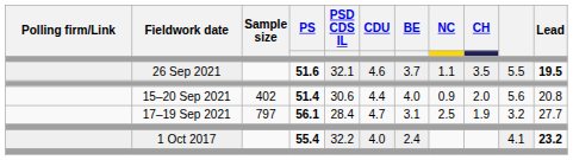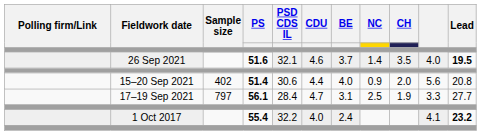26 Sep 2021 | NC: 1.1 -> 1.4
26 Sep 2021 | column 10: 5.5 -> 4.0
17–19 Sep 2021 | column 10: 3.2 -> 3.3
